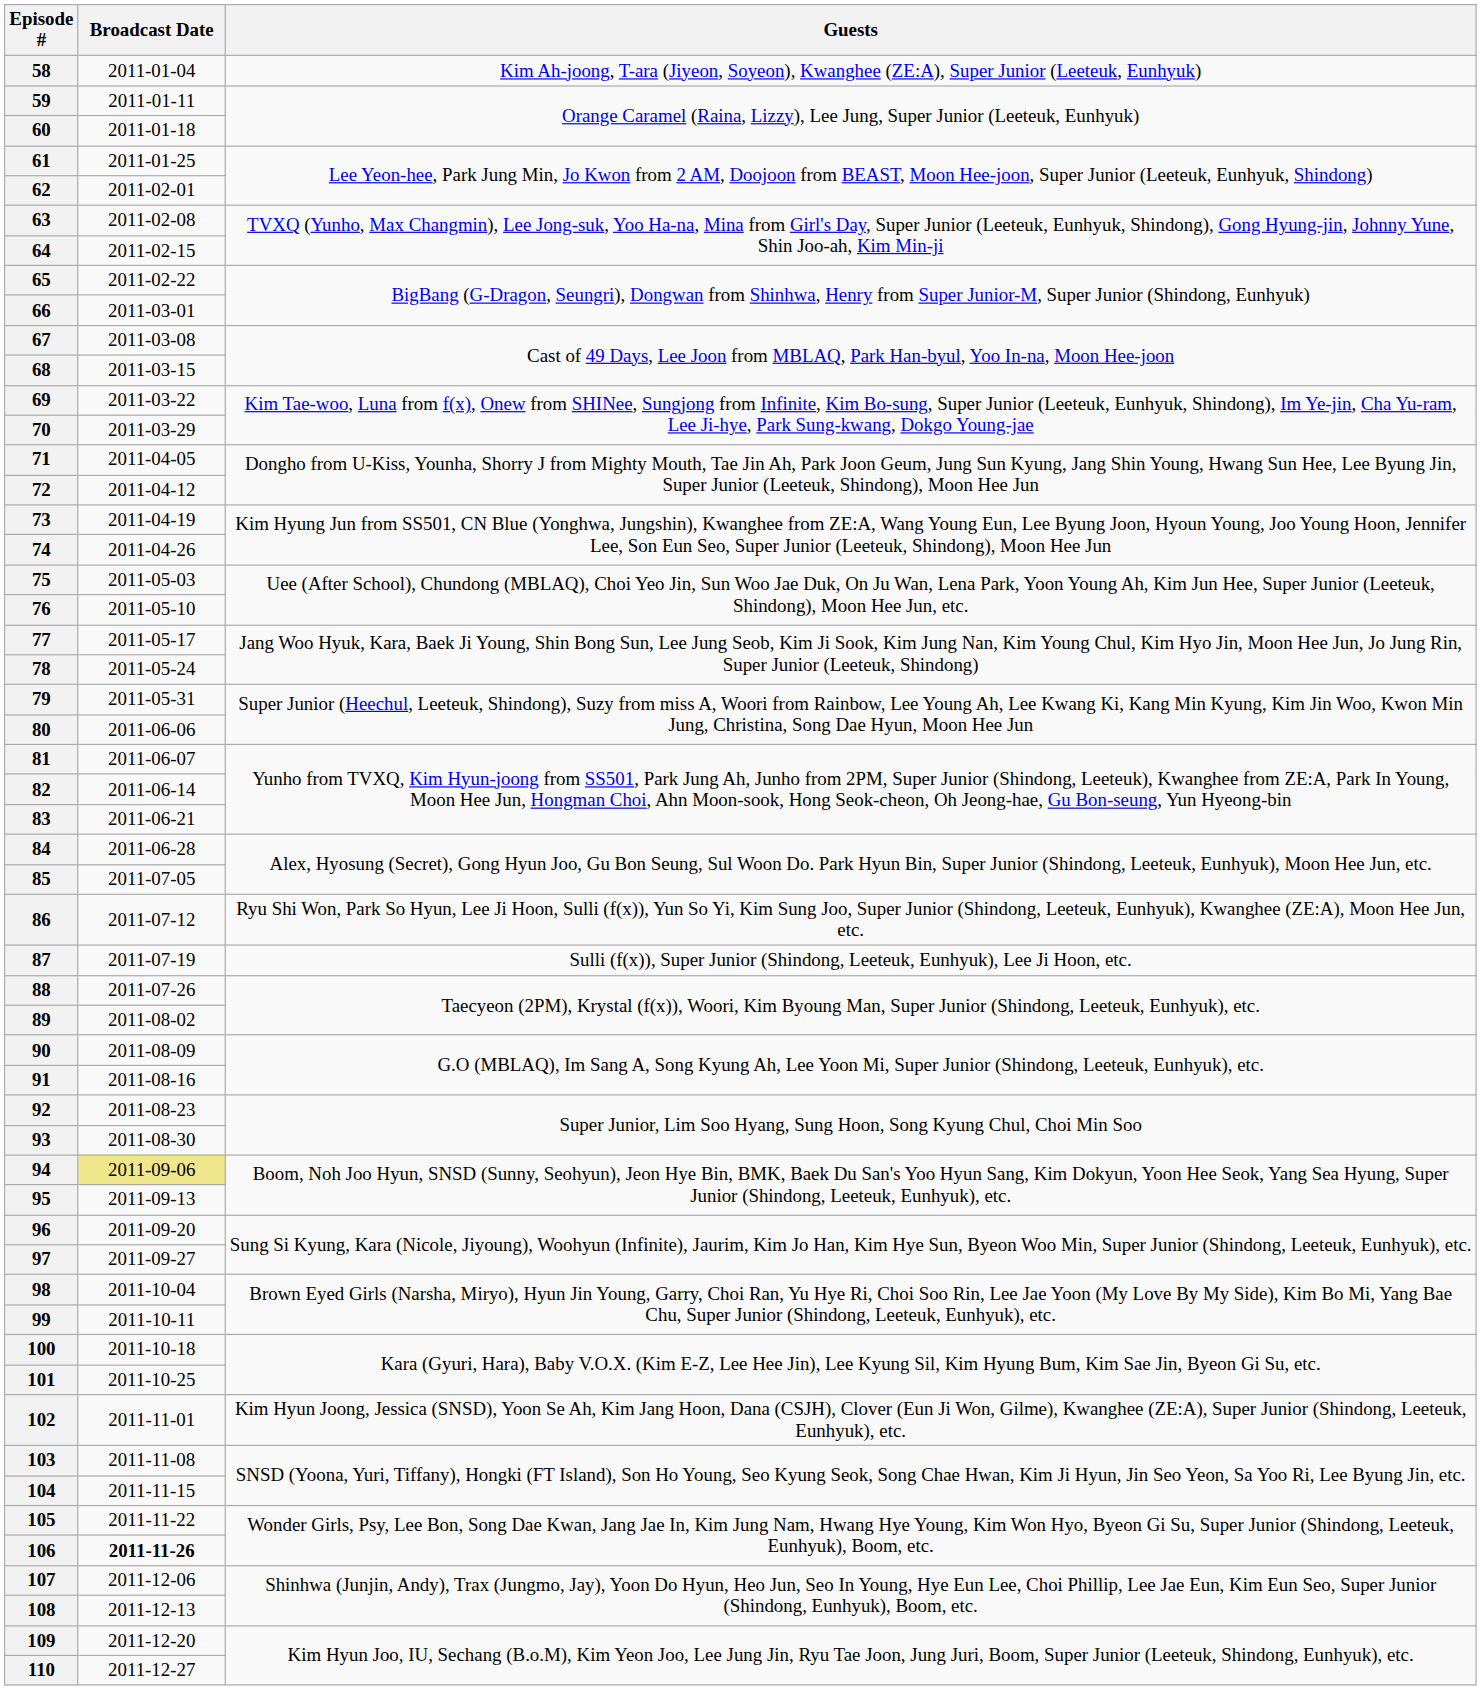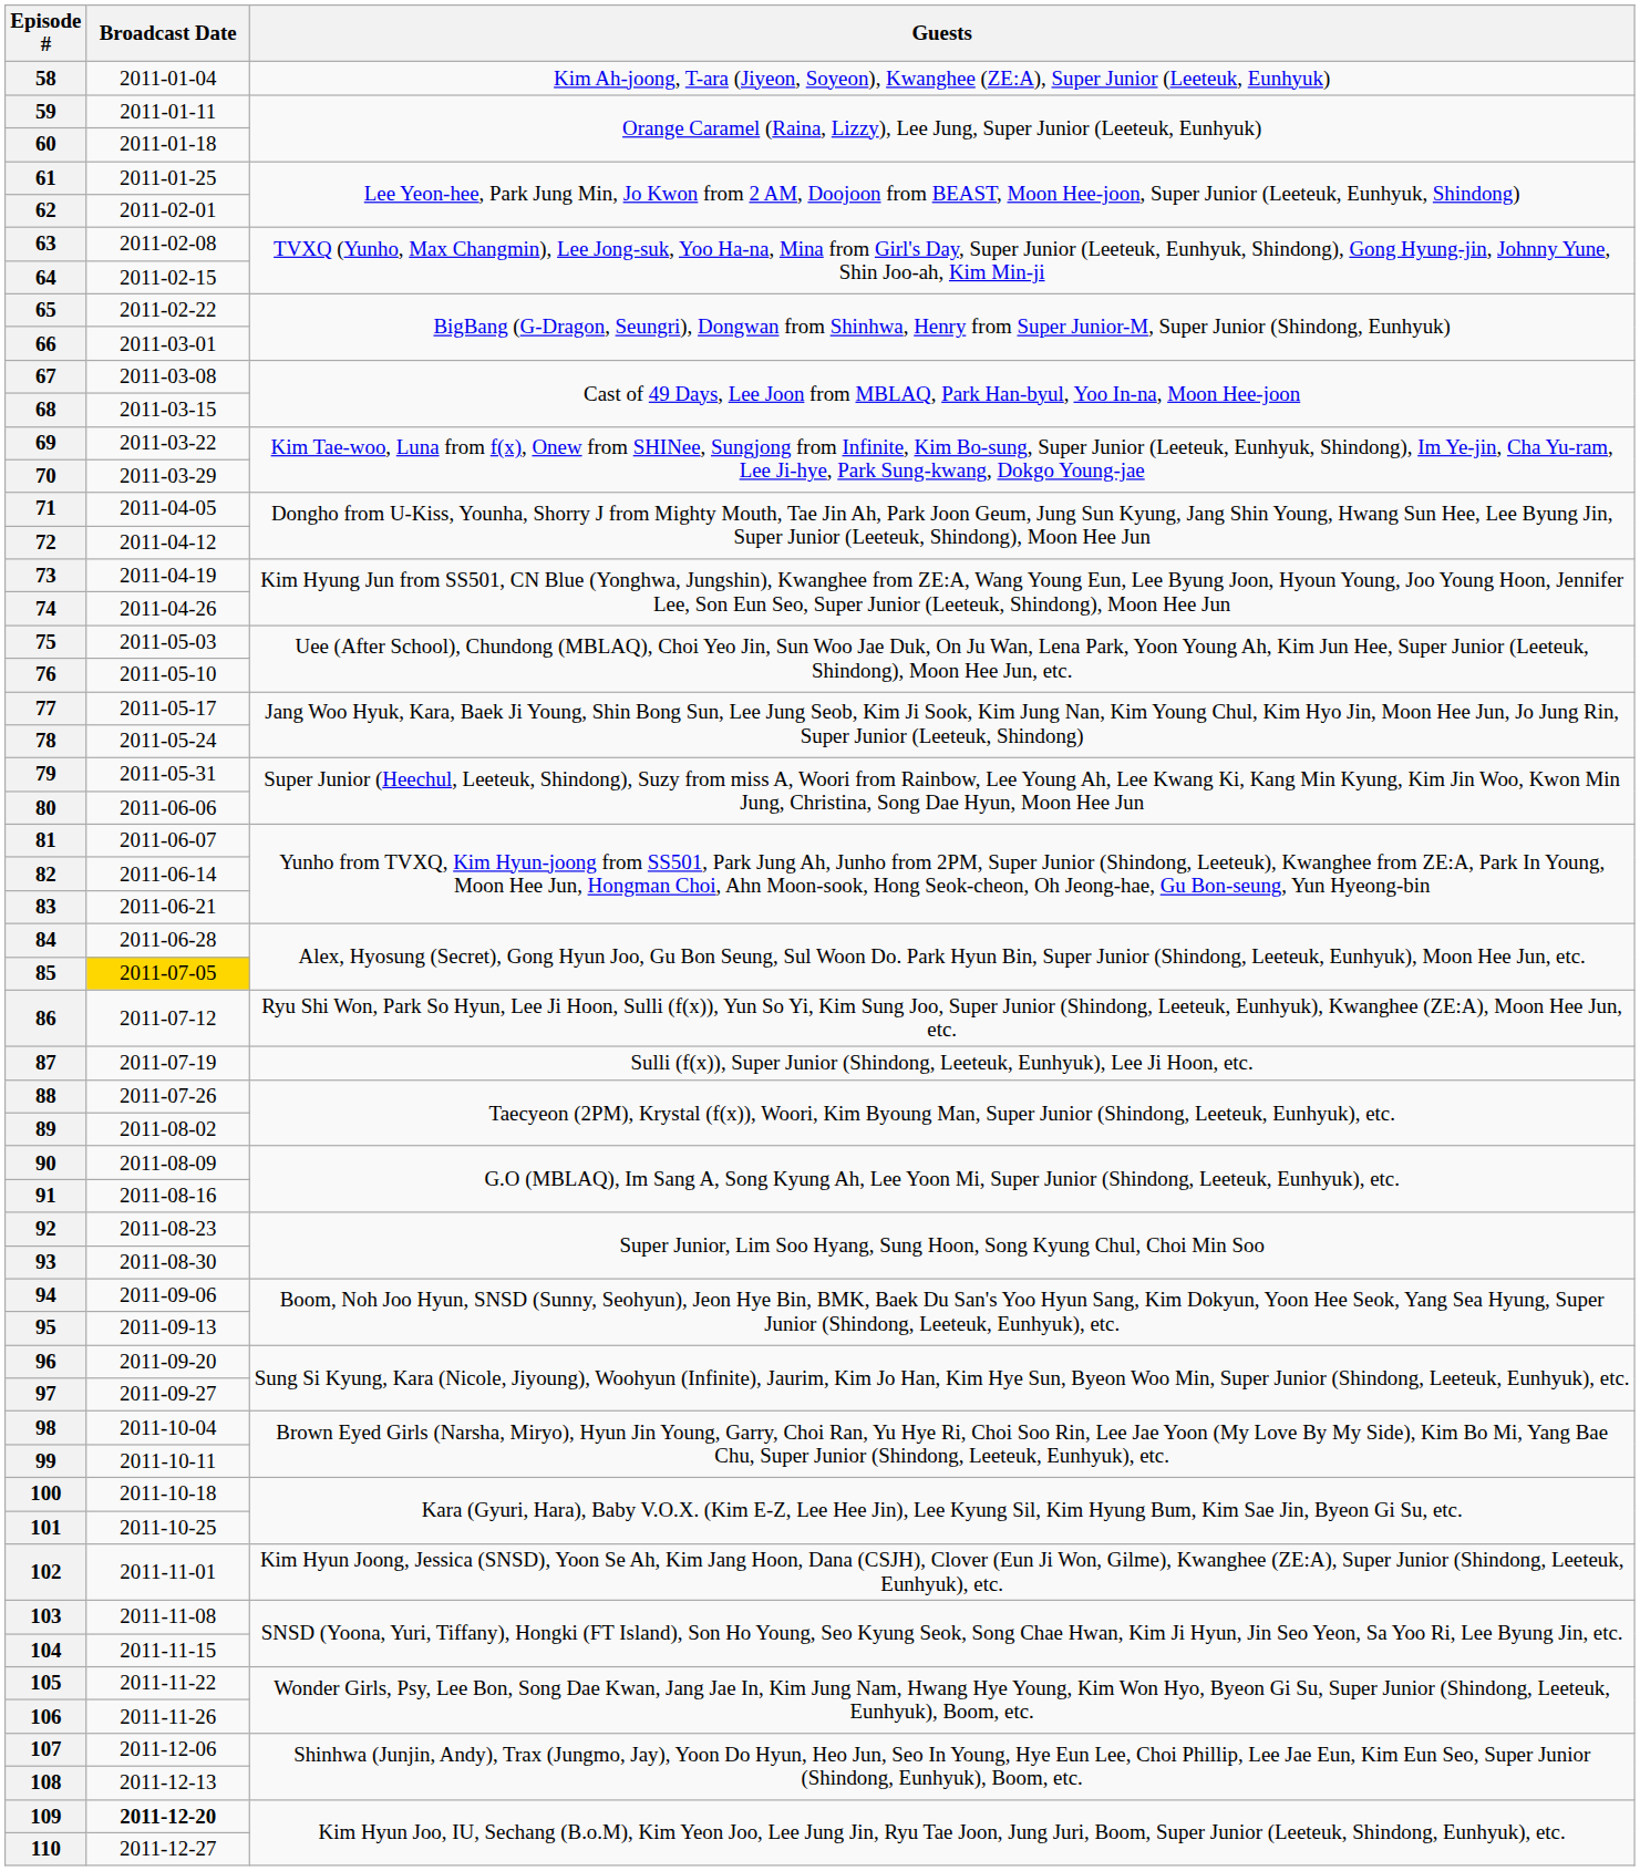85 | Broadcast Date: no background -> gold background
94 | Broadcast Date: khaki background -> no background
106 | Broadcast Date: bold -> normal
109 | Broadcast Date: normal -> bold
